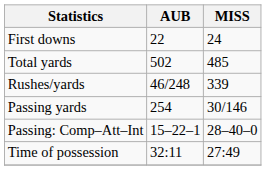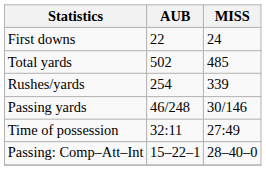Rushes/yards | AUB: 46/248 -> 254
Passing yards | AUB: 254 -> 46/248
rows swapped: Passing: Comp–Att–Int <-> Time of possession
